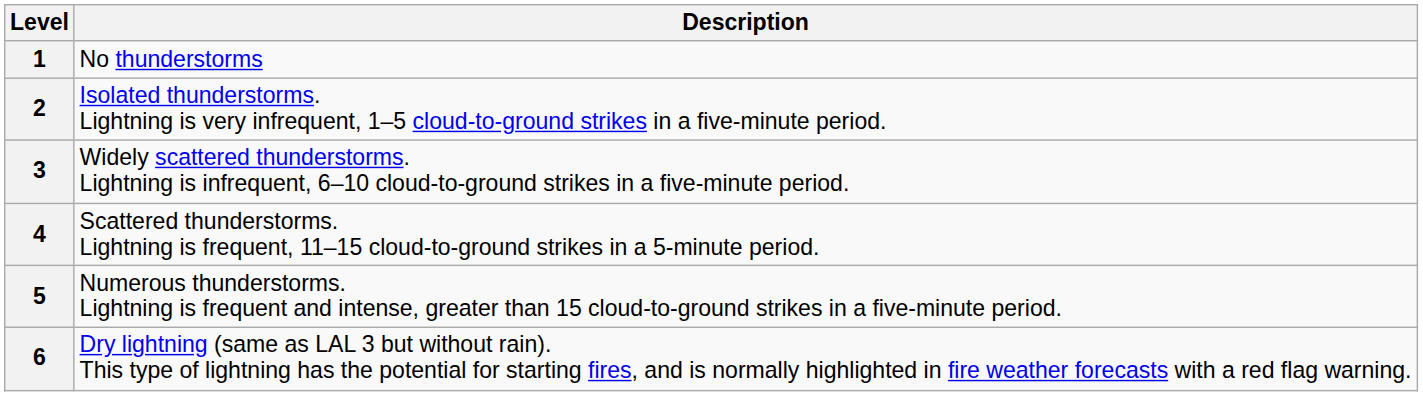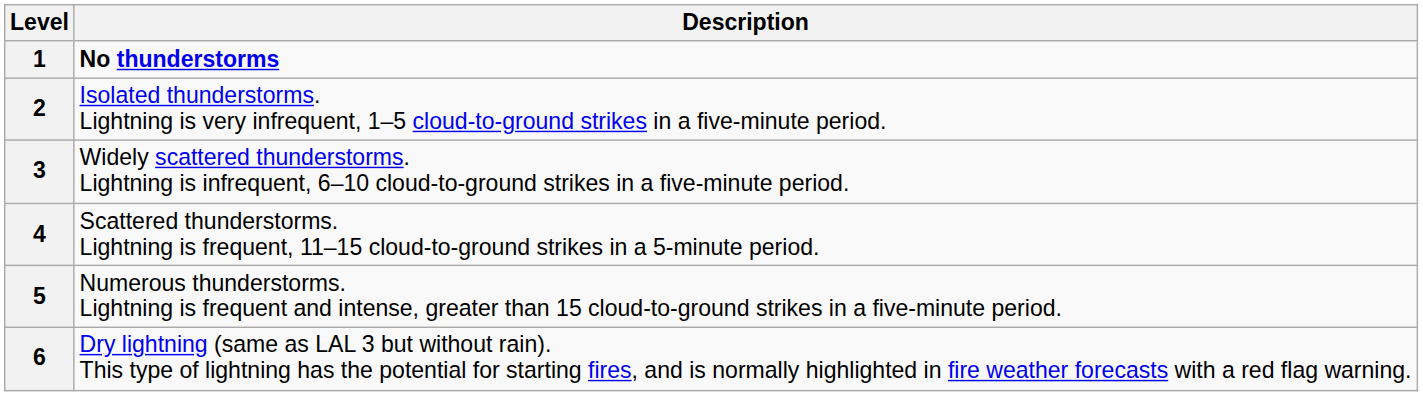1 | Description: normal -> bold
